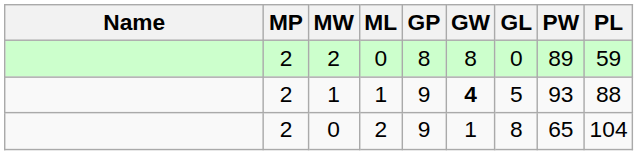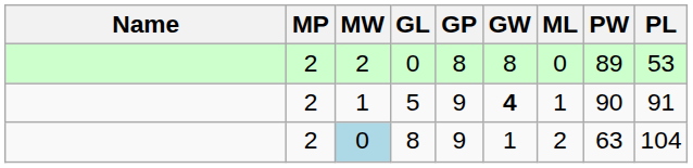columns swapped: ML <-> GL
row 2 | PL: 59 -> 53
row 3 | PW: 93 -> 90
row 3 | PL: 88 -> 91
row 4 | MW: no background -> lightblue background
row 4 | PW: 65 -> 63
